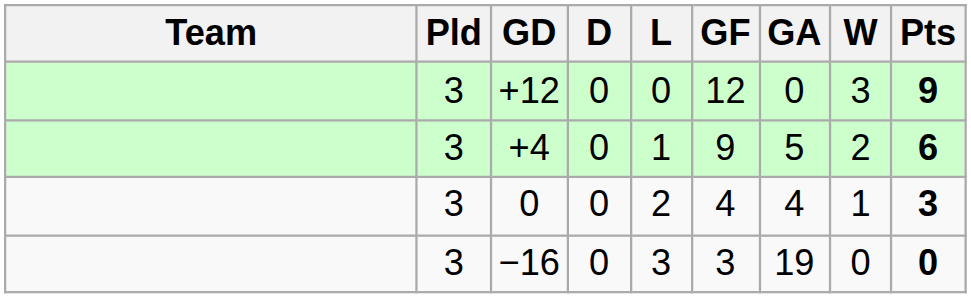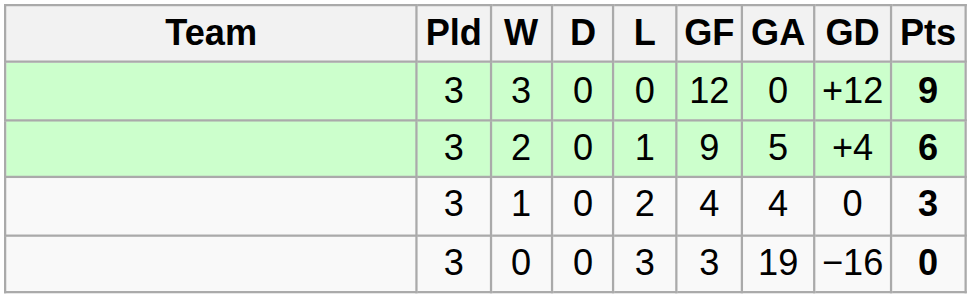columns swapped: W <-> GD
